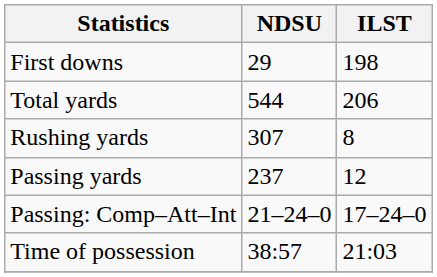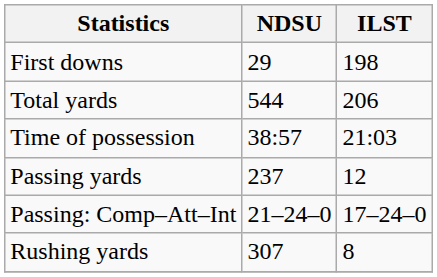rows swapped: Rushing yards <-> Time of possession
